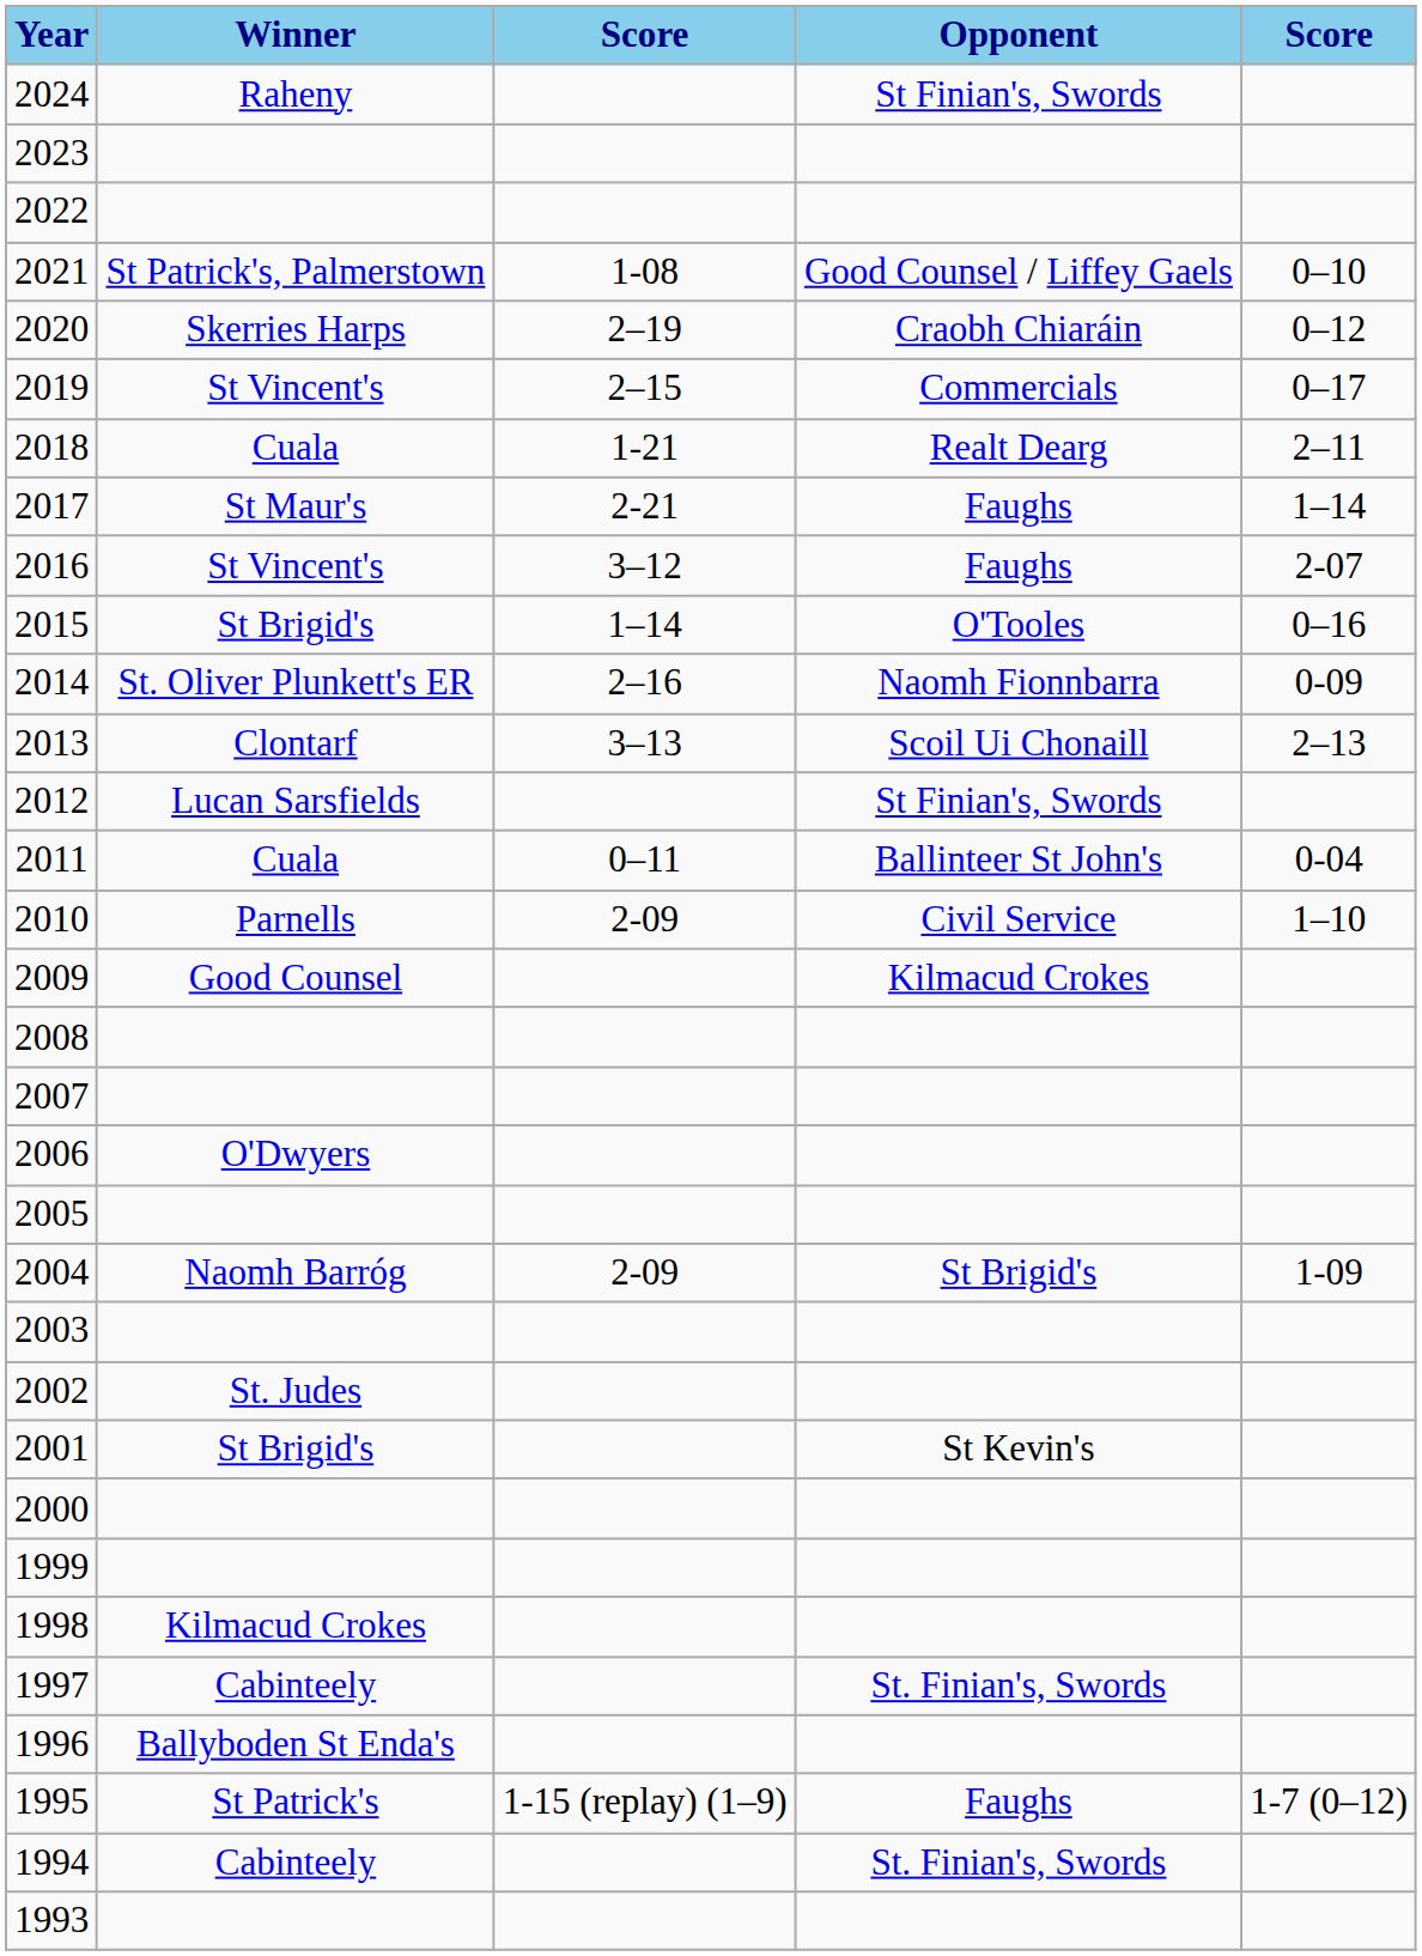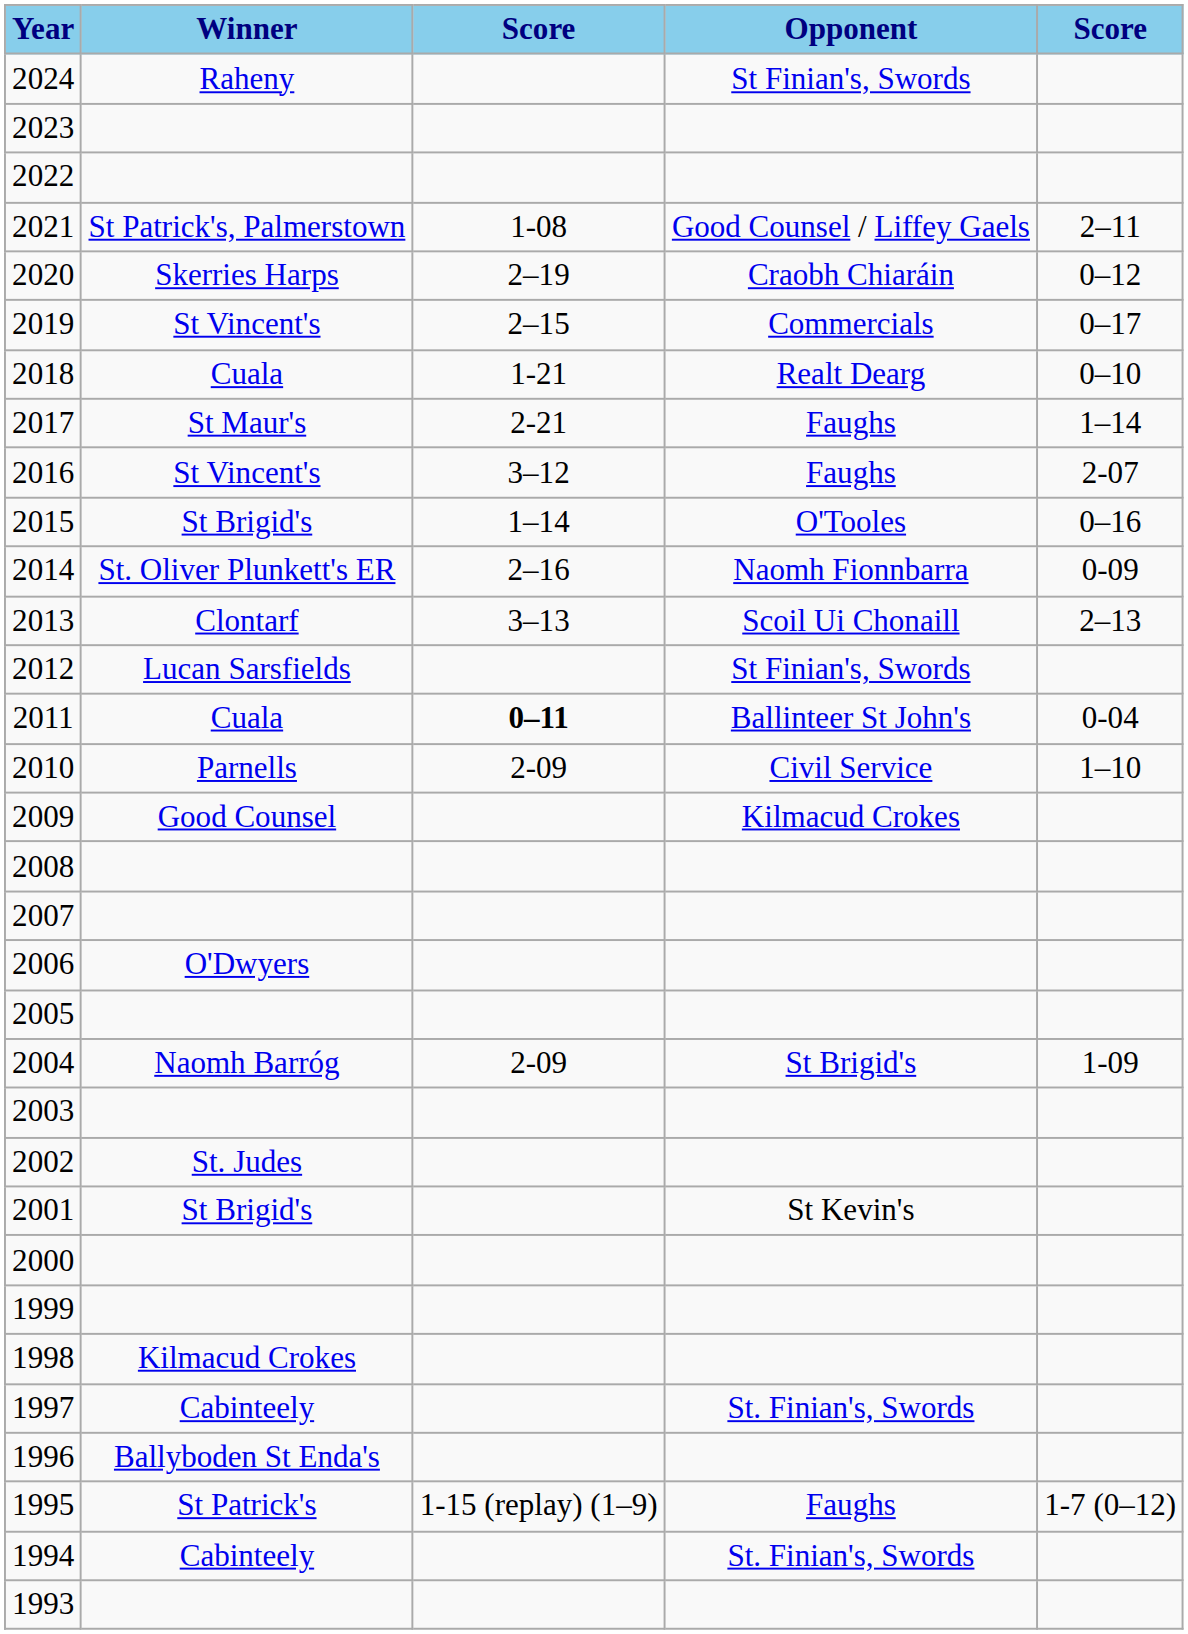2021 | column 5: 0–10 -> 2–11
2018 | column 5: 2–11 -> 0–10
2011 | column 3: normal -> bold
